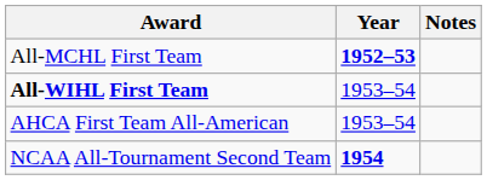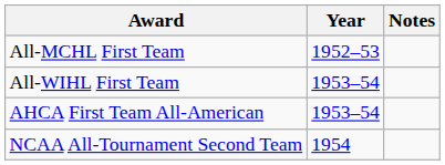row 2 | Year: bold -> normal
row 3 | Award: bold -> normal
row 5 | Year: bold -> normal
